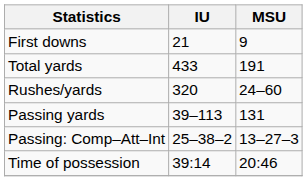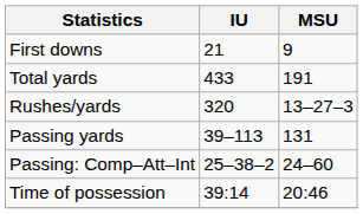Rushes/yards | MSU: 24–60 -> 13–27–3
Passing: Comp–Att–Int | MSU: 13–27–3 -> 24–60
